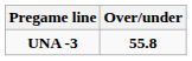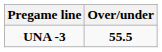UNA -3 | Over/under: 55.8 -> 55.5
